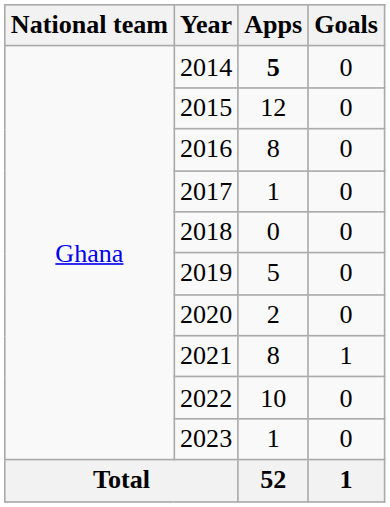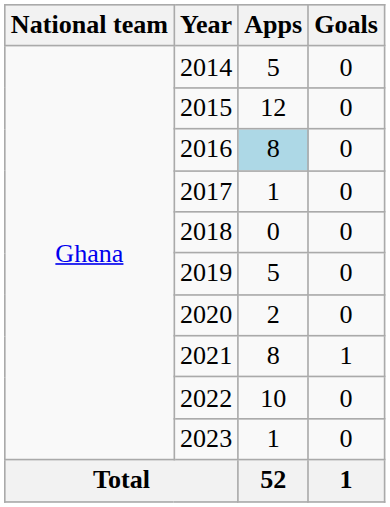2014 | Apps: bold -> normal
2016 | Apps: no background -> lightblue background
